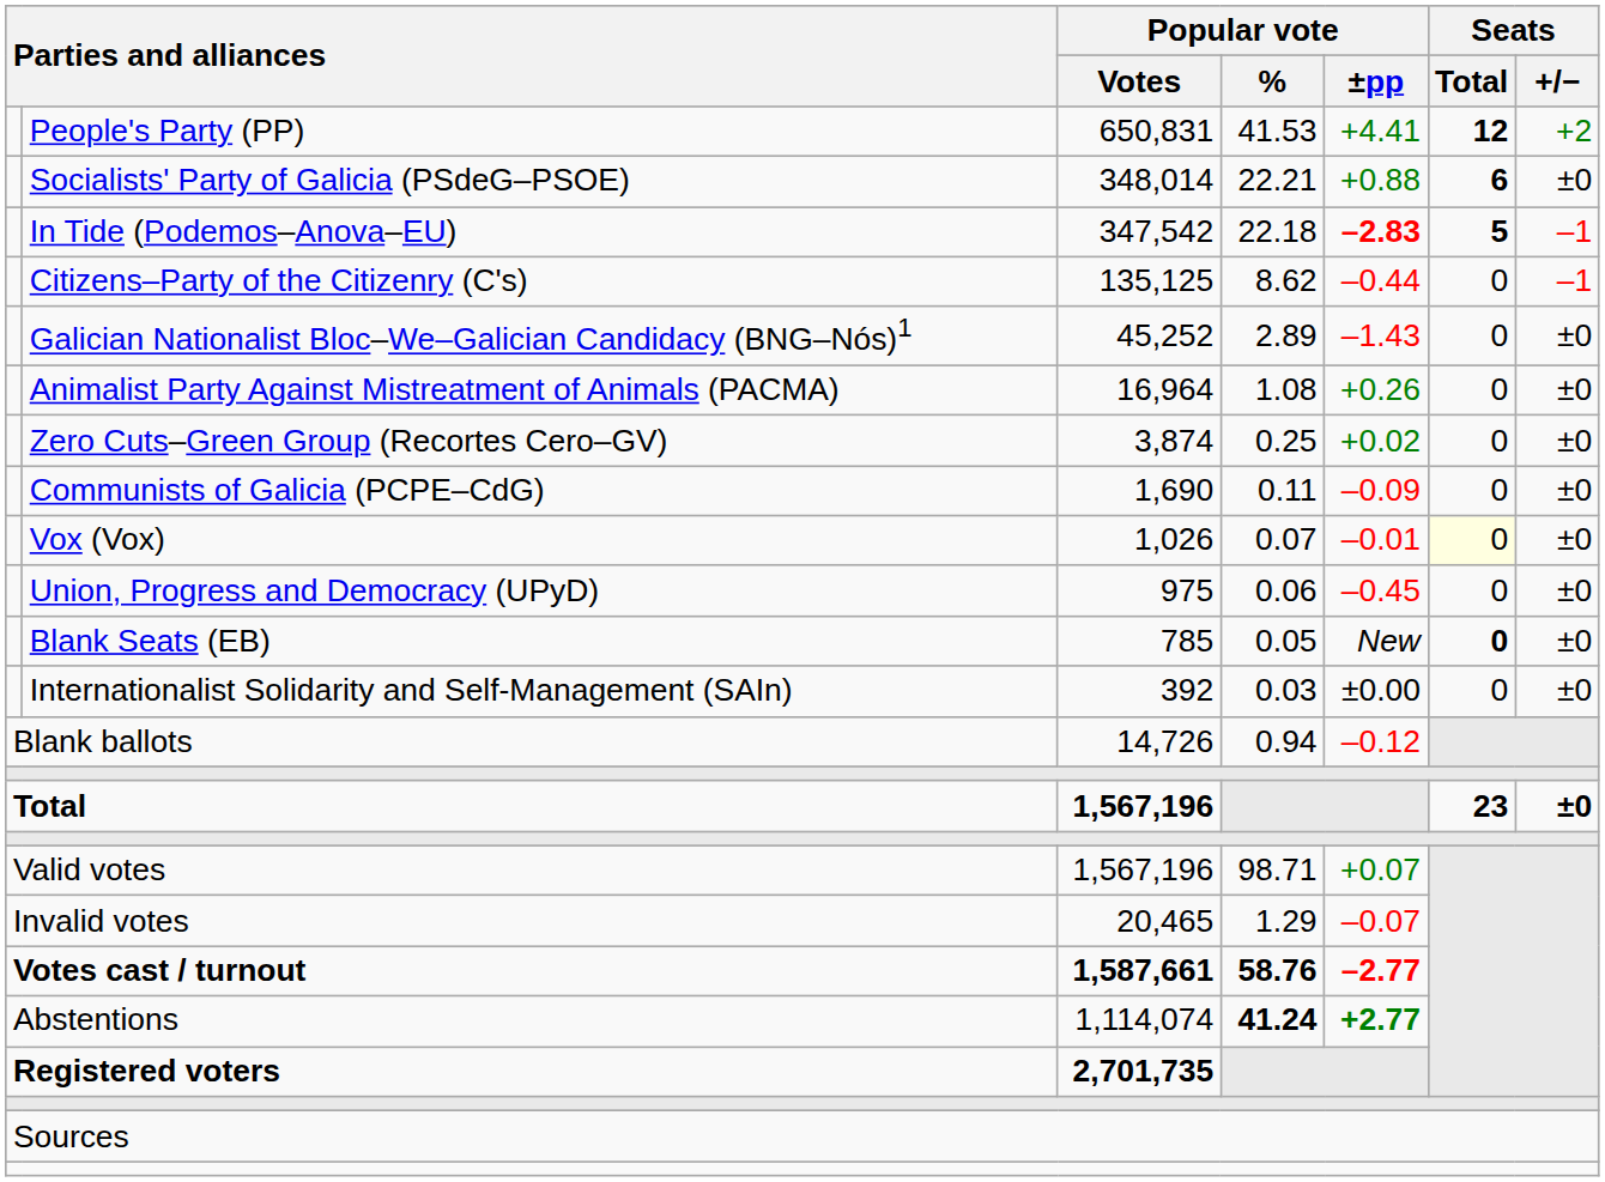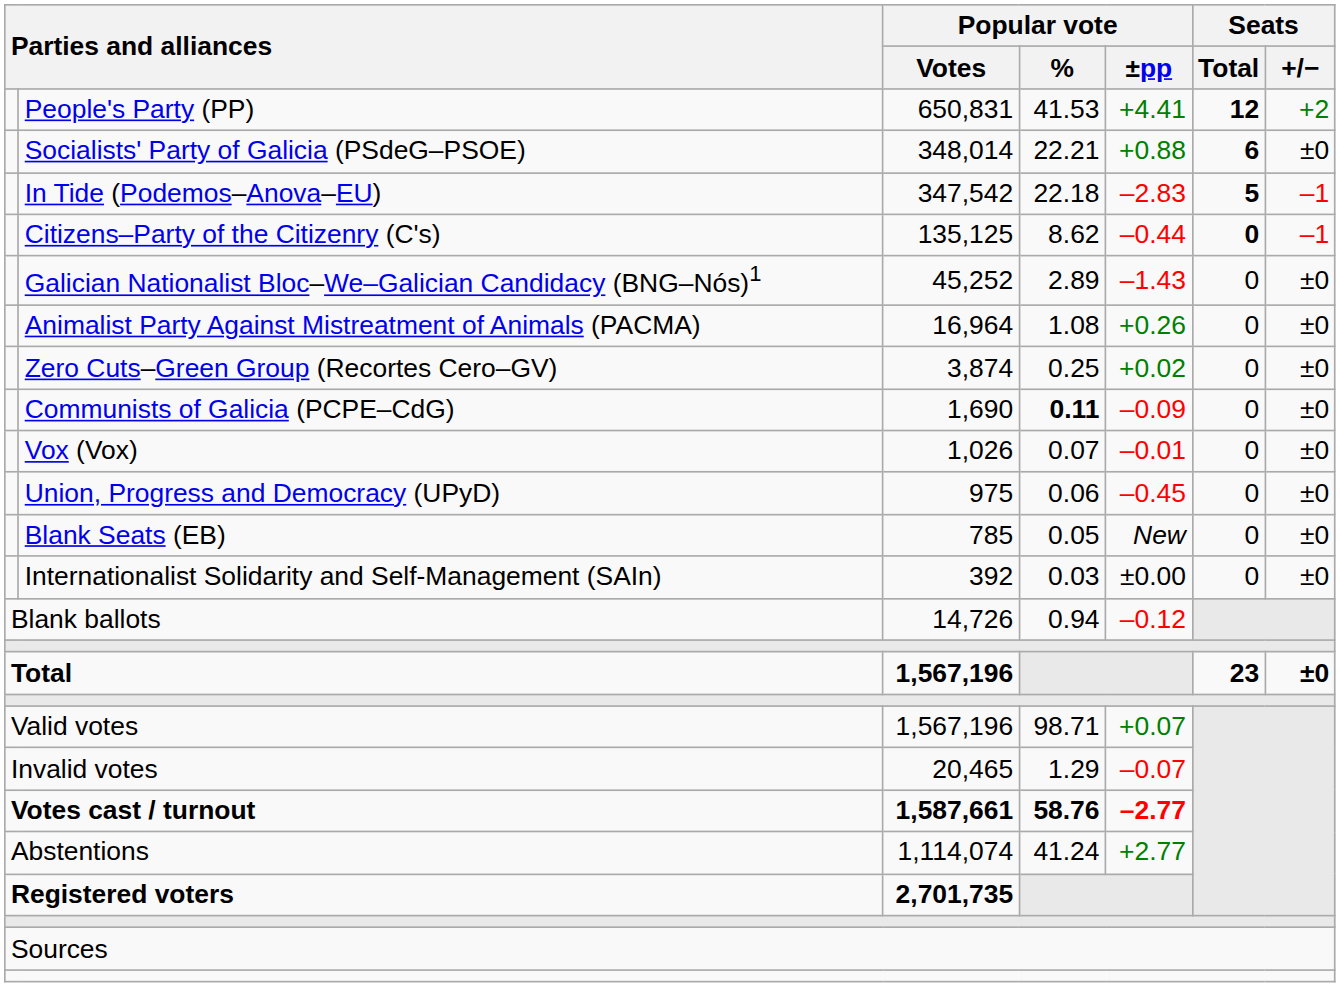In Tide (Podemos–Anova–EU) | Popular vote / ±pp: bold -> normal
Citizens–Party of the Citizenry (C's) | Seats / Total: normal -> bold
Communists of Galicia (PCPE–CdG) | Popular vote / %: normal -> bold
Vox (Vox) | Seats / Total: lightyellow background -> no background
Blank Seats (EB) | Seats / Total: bold -> normal
Abstentions | Popular vote / %: bold -> normal
Abstentions | Popular vote / ±pp: bold -> normal
